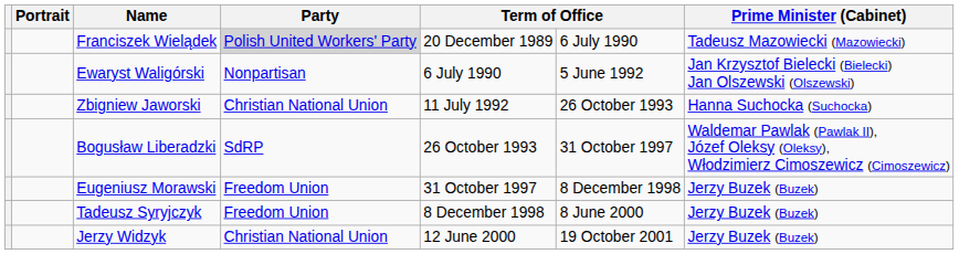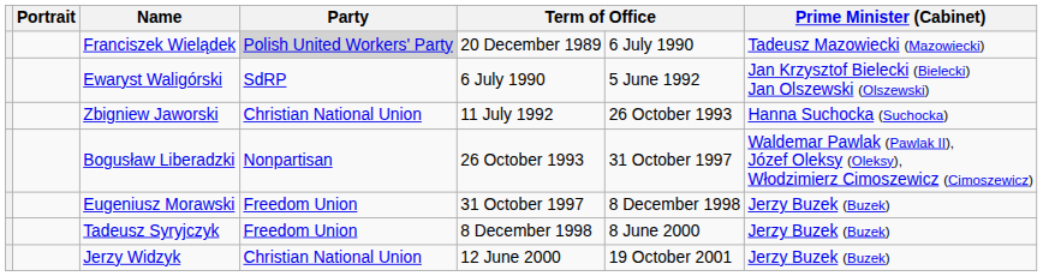Ewaryst Waligórski | Party: Nonpartisan -> SdRP
Bogusław Liberadzki | Party: SdRP -> Nonpartisan
